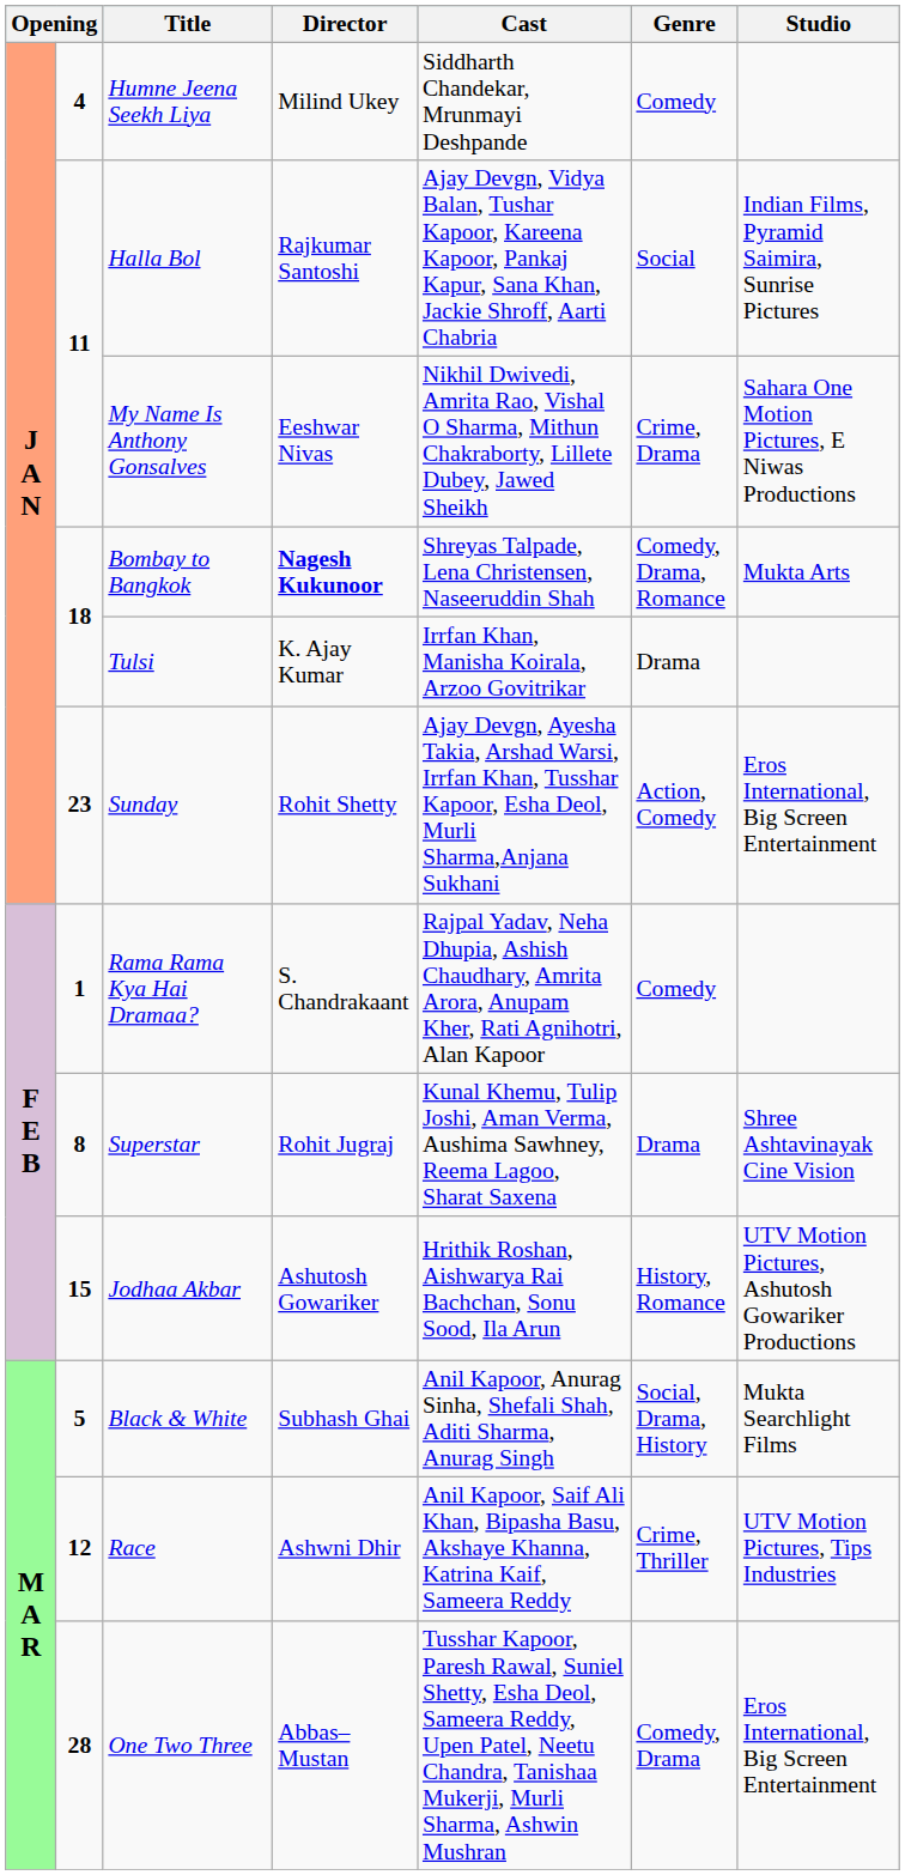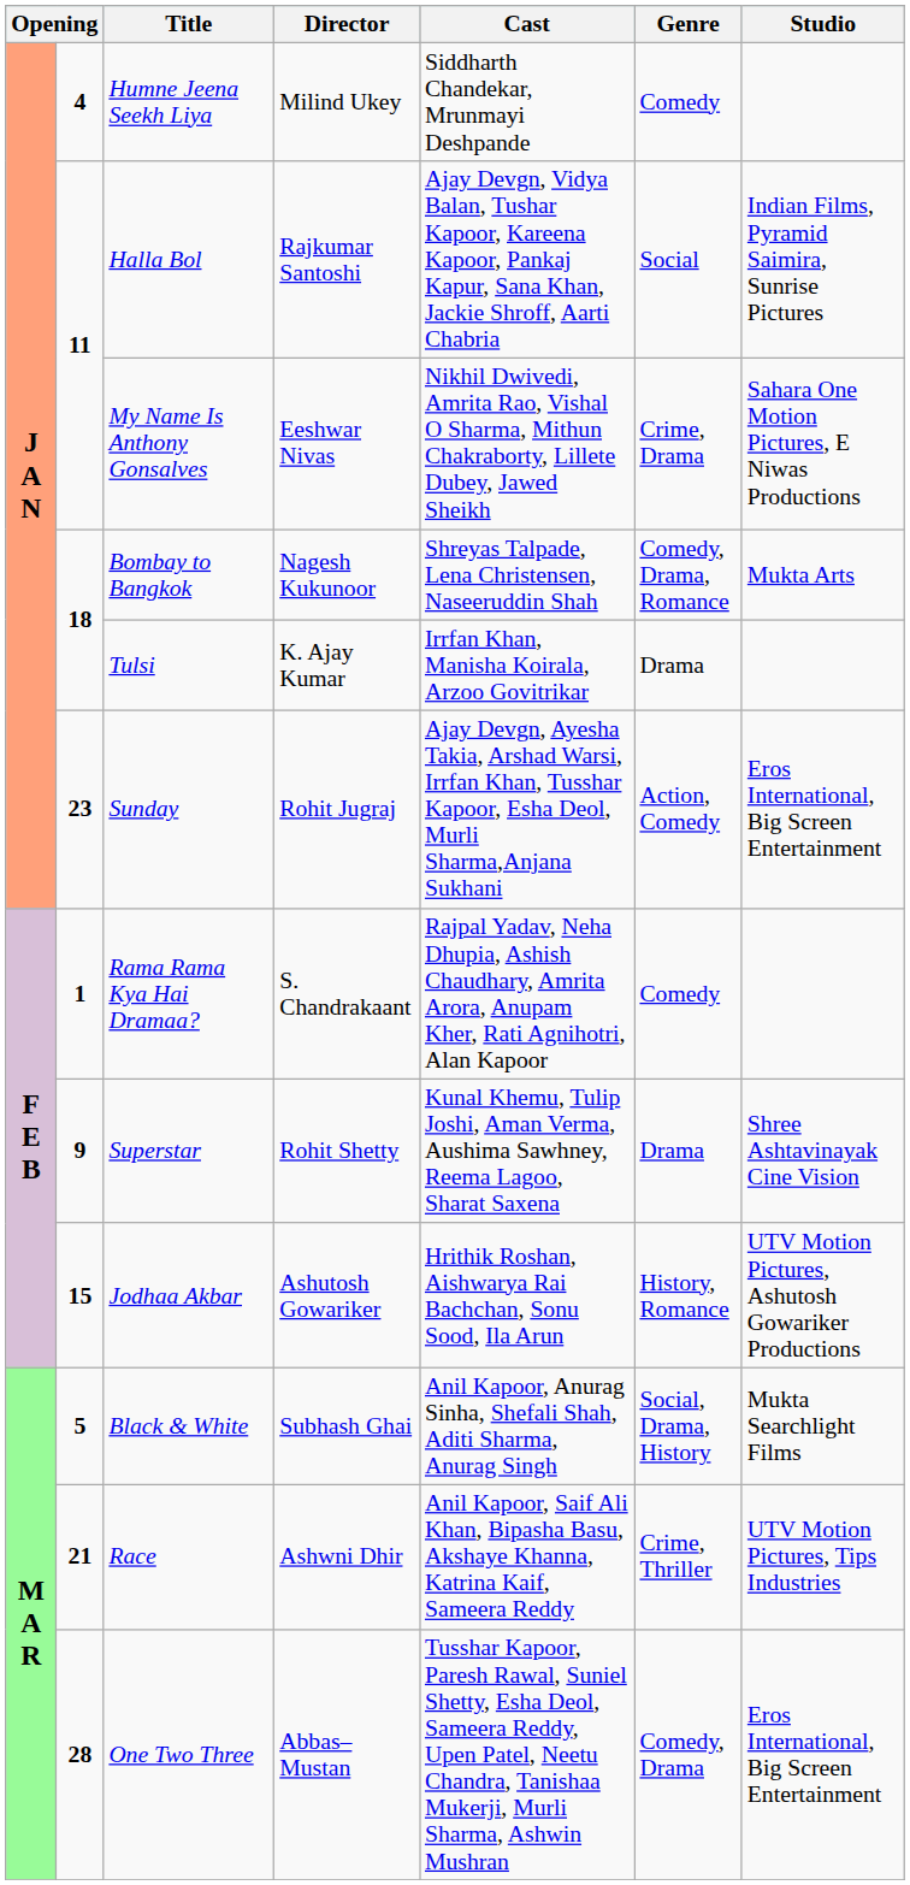Bombay to Bangkok | Director: bold -> normal
Sunday | Director: Rohit Shetty -> Rohit Jugraj
Superstar | column 2: 8 -> 9
Superstar | Director: Rohit Jugraj -> Rohit Shetty
Race | column 2: 12 -> 21
